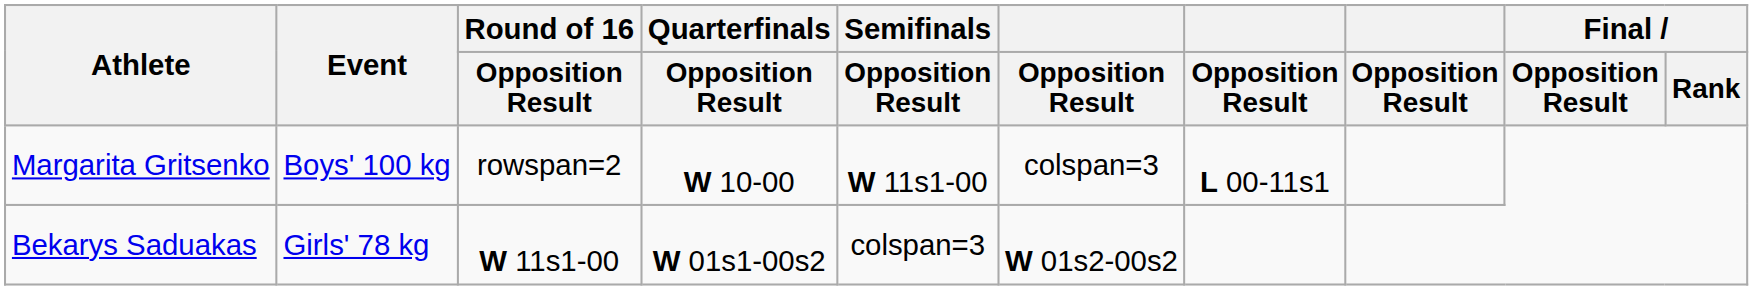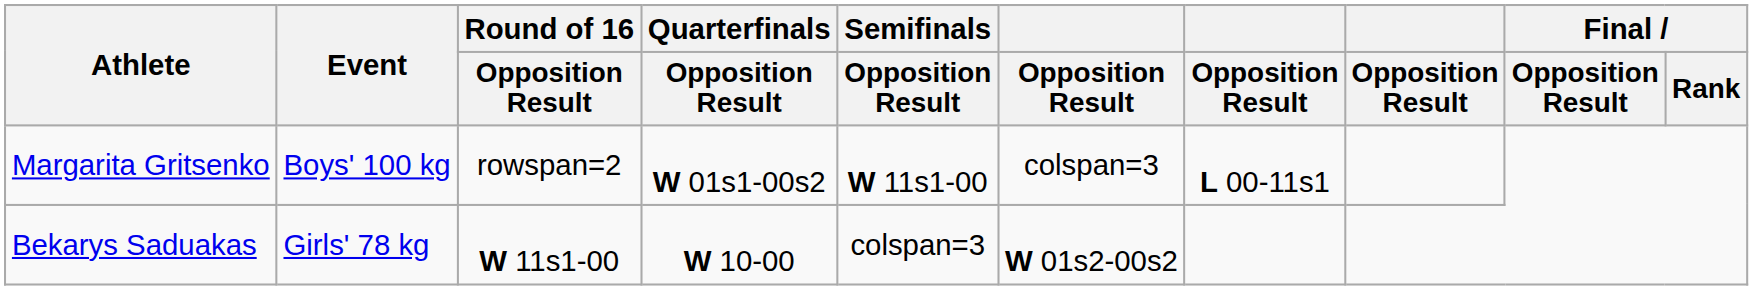Margarita Gritsenko | Quarterfinals / Opposition Result: W 10-00 -> W 01s1-00s2
Bekarys Saduakas | Quarterfinals / Opposition Result: W 01s1-00s2 -> W 10-00
